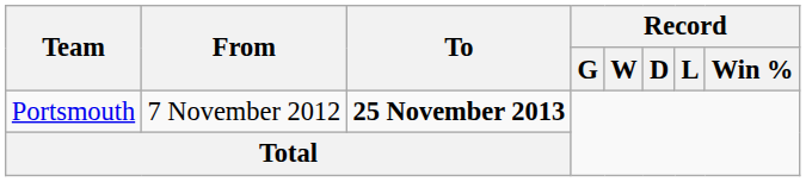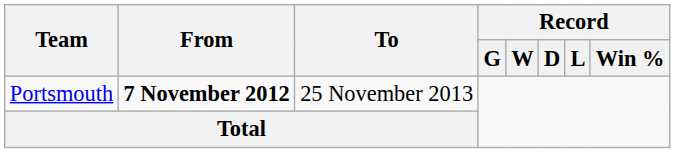Portsmouth | From: normal -> bold
Portsmouth | To: bold -> normal
